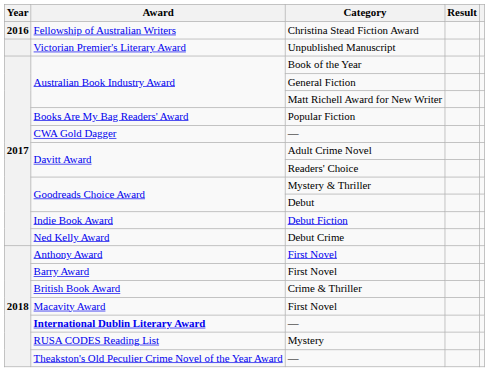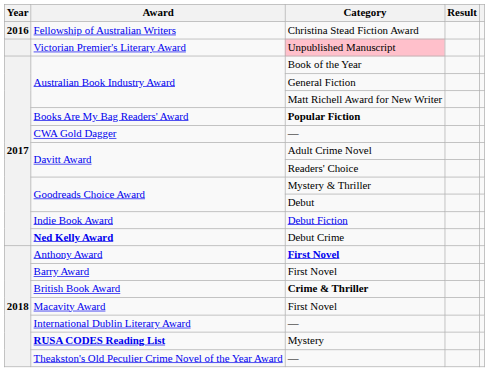Victorian Premier's Literary Award | Category: no background -> pink background
Books Are My Bag Readers' Award | Category: normal -> bold
Ned Kelly Award | Award: normal -> bold
Anthony Award | Category: normal -> bold
British Book Award | Category: normal -> bold
International Dublin Literary Award | Award: bold -> normal
RUSA CODES Reading List | Award: normal -> bold
